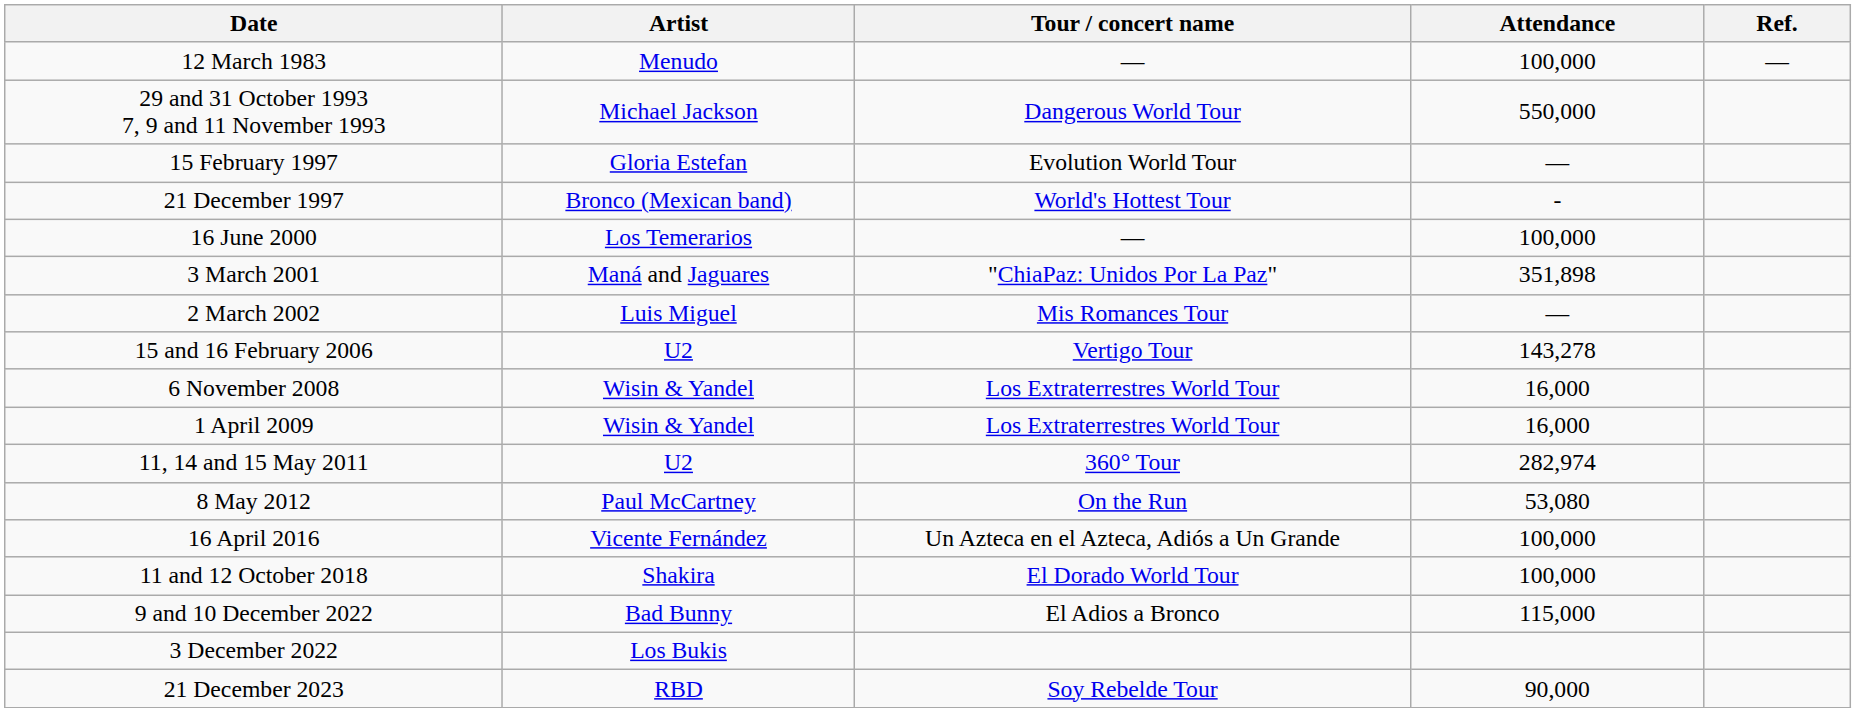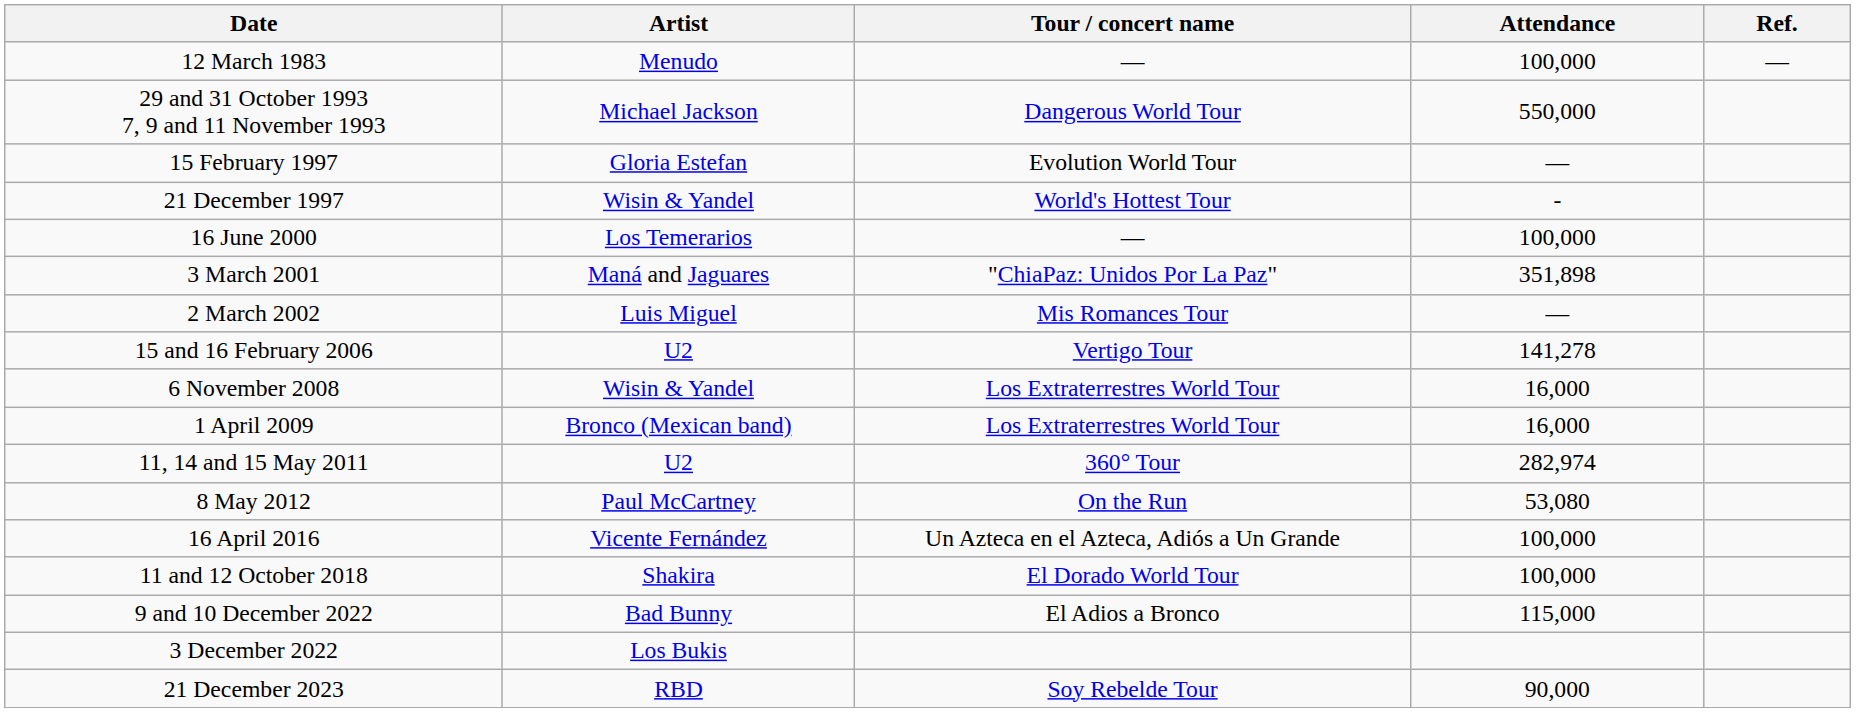21 December 1997 | Artist: Bronco (Mexican band) -> Wisin & Yandel
15 and 16 February 2006 | Attendance: 143,278 -> 141,278
1 April 2009 | Artist: Wisin & Yandel -> Bronco (Mexican band)
